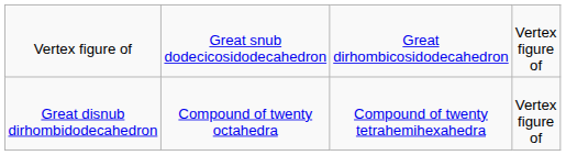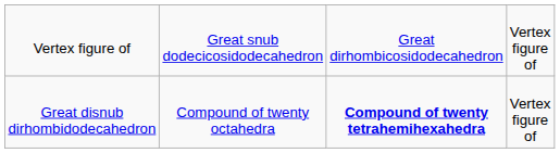Great disnub dirhombidodecahedron | column 3: normal -> bold
